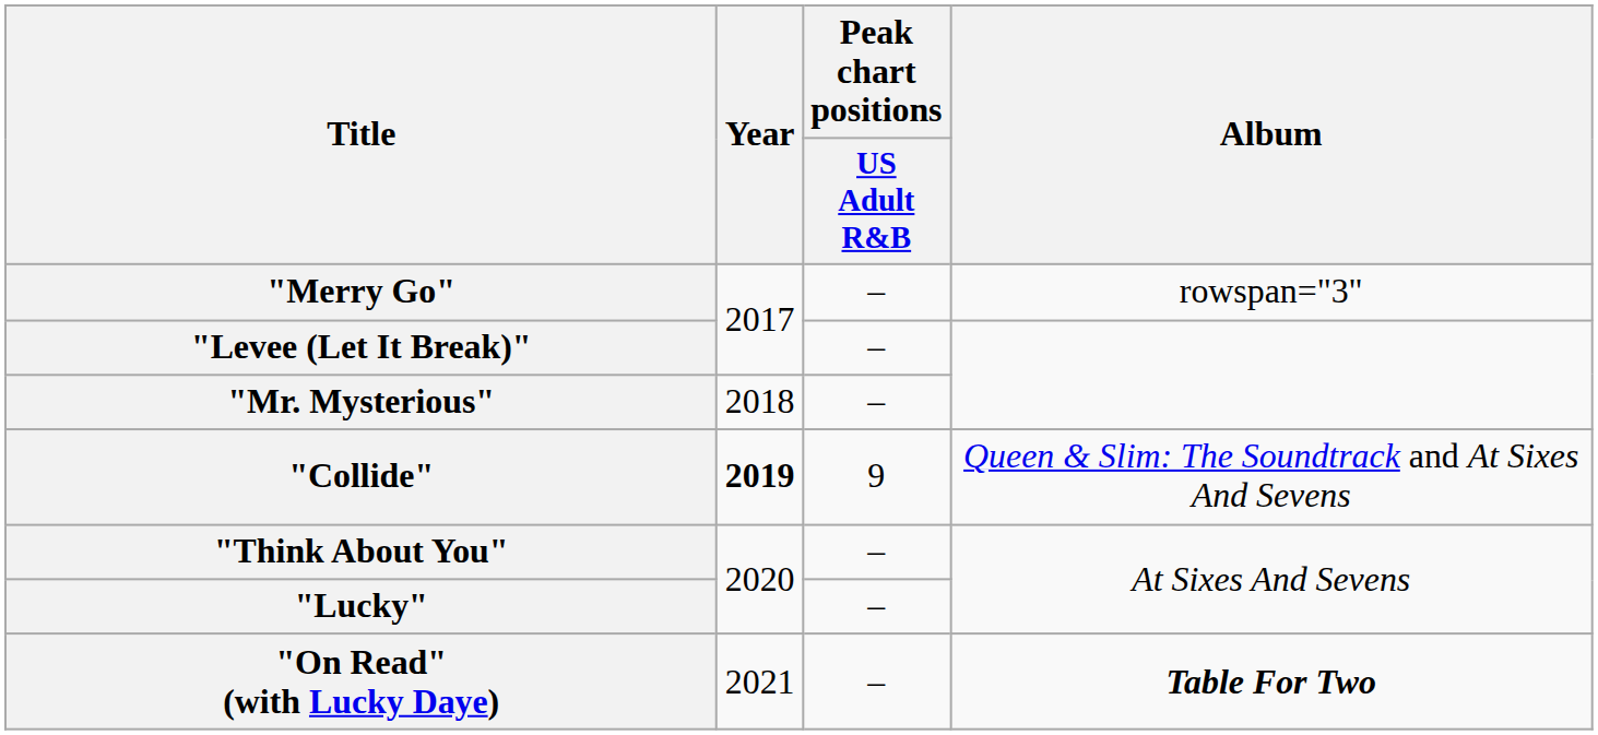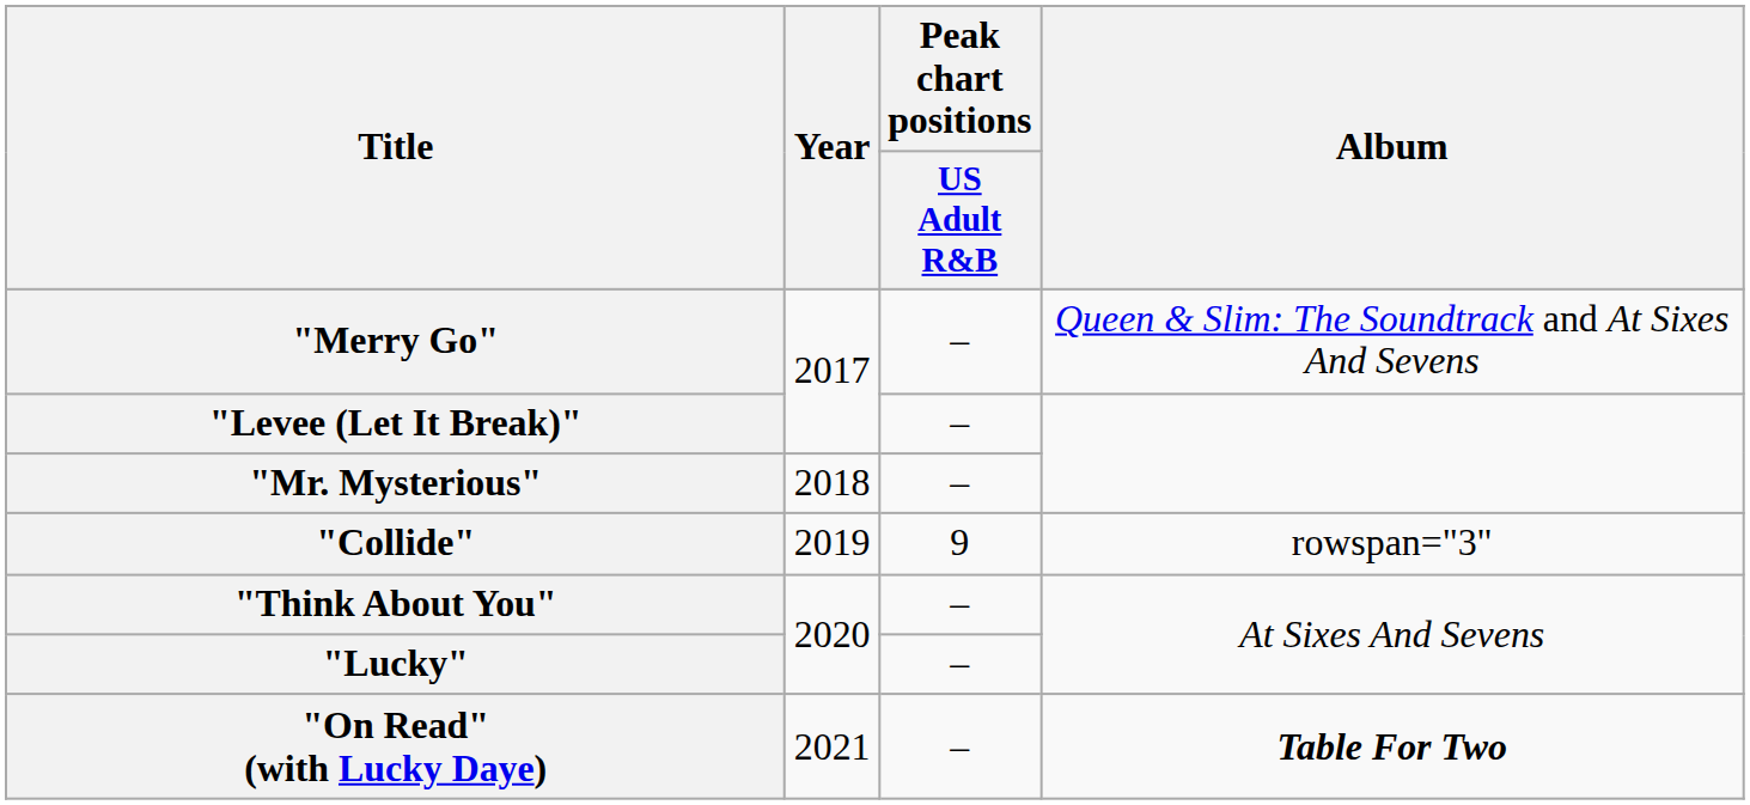"Merry Go" | Album: rowspan="3" -> Queen & Slim: The Soundtrack and At Sixes And Sevens
"Collide" | Year: bold -> normal
"Collide" | Album: Queen & Slim: The Soundtrack and At Sixes And Sevens -> rowspan="3"
